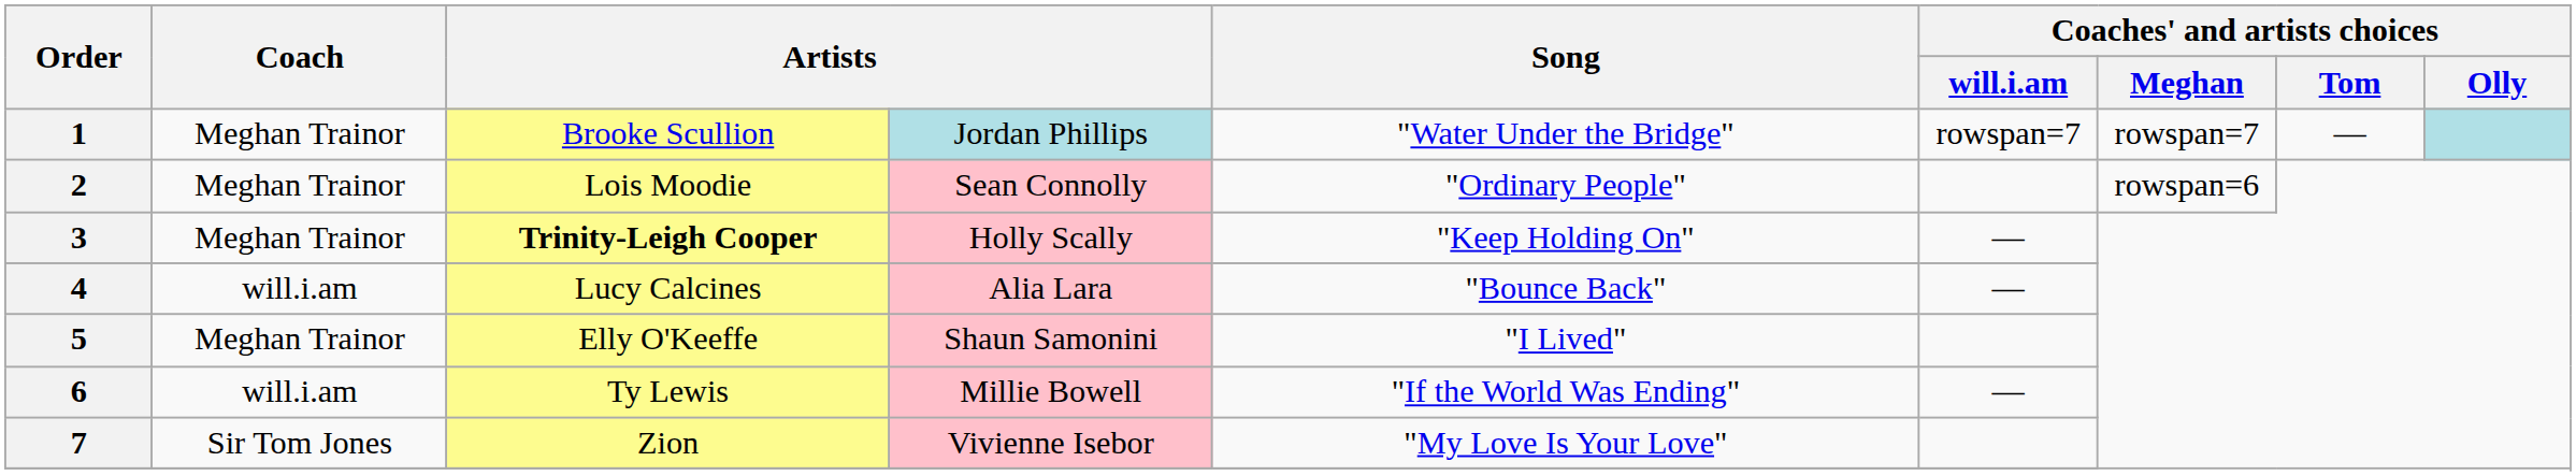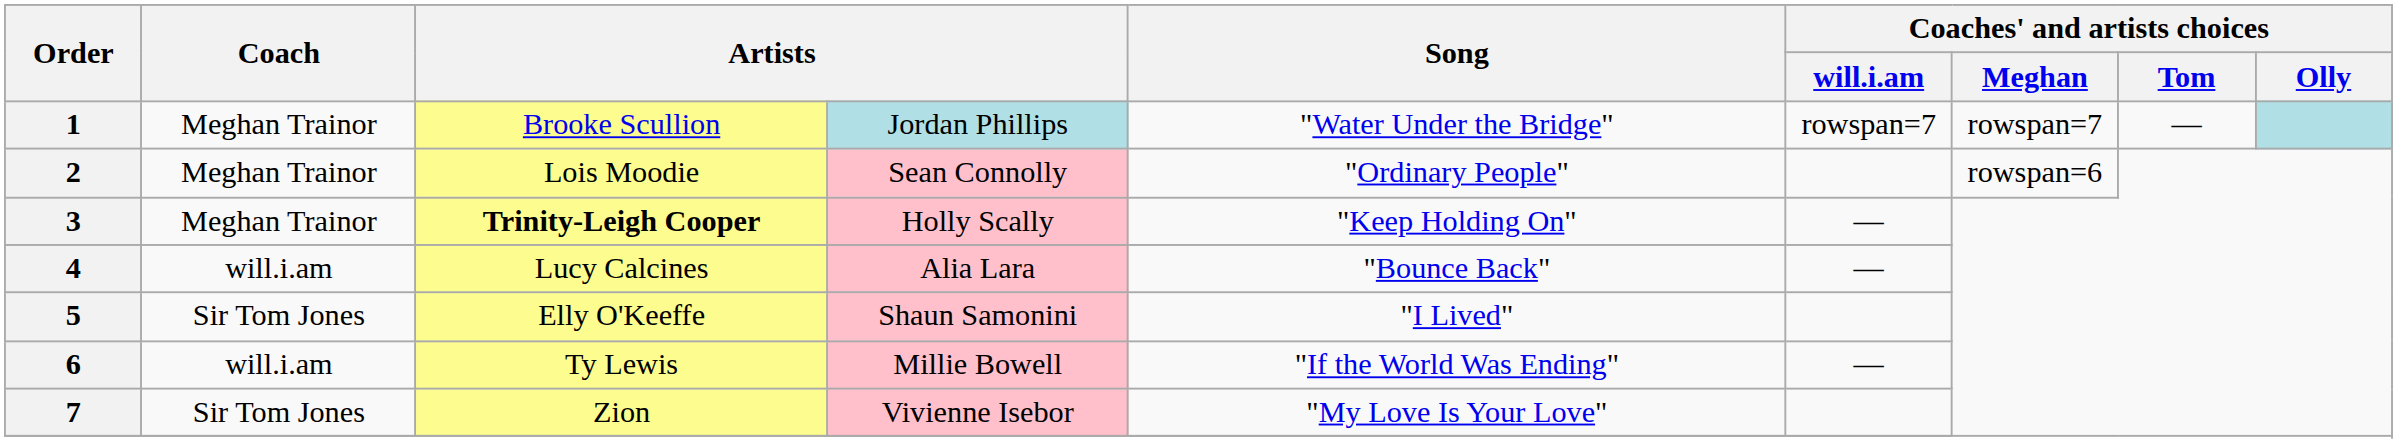5 | Coach: Meghan Trainor -> Sir Tom Jones
